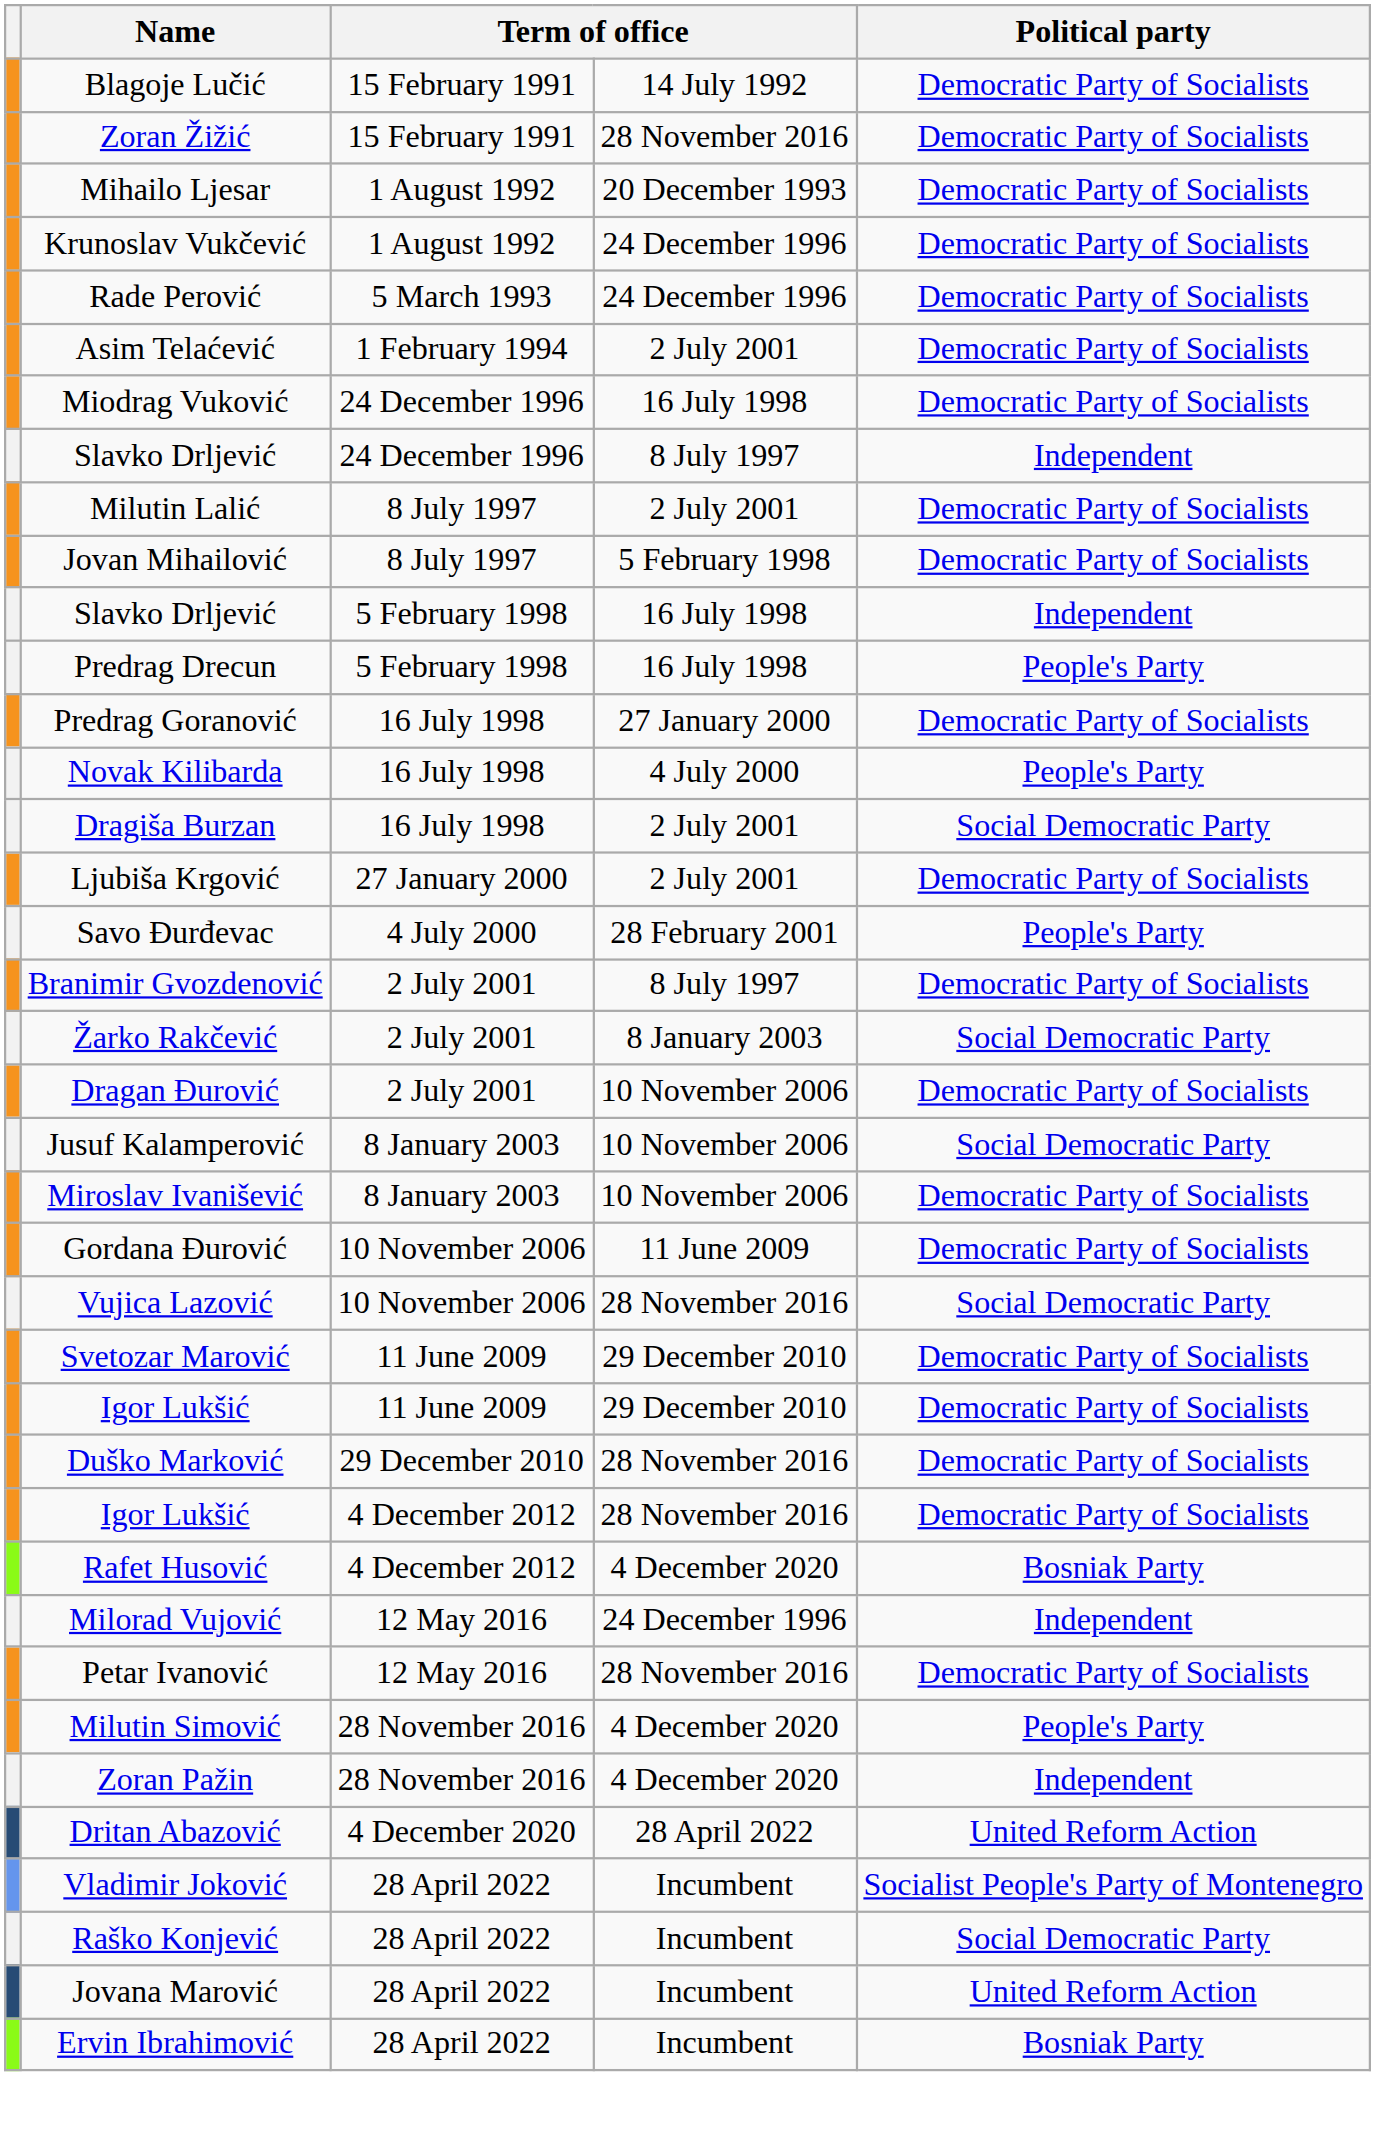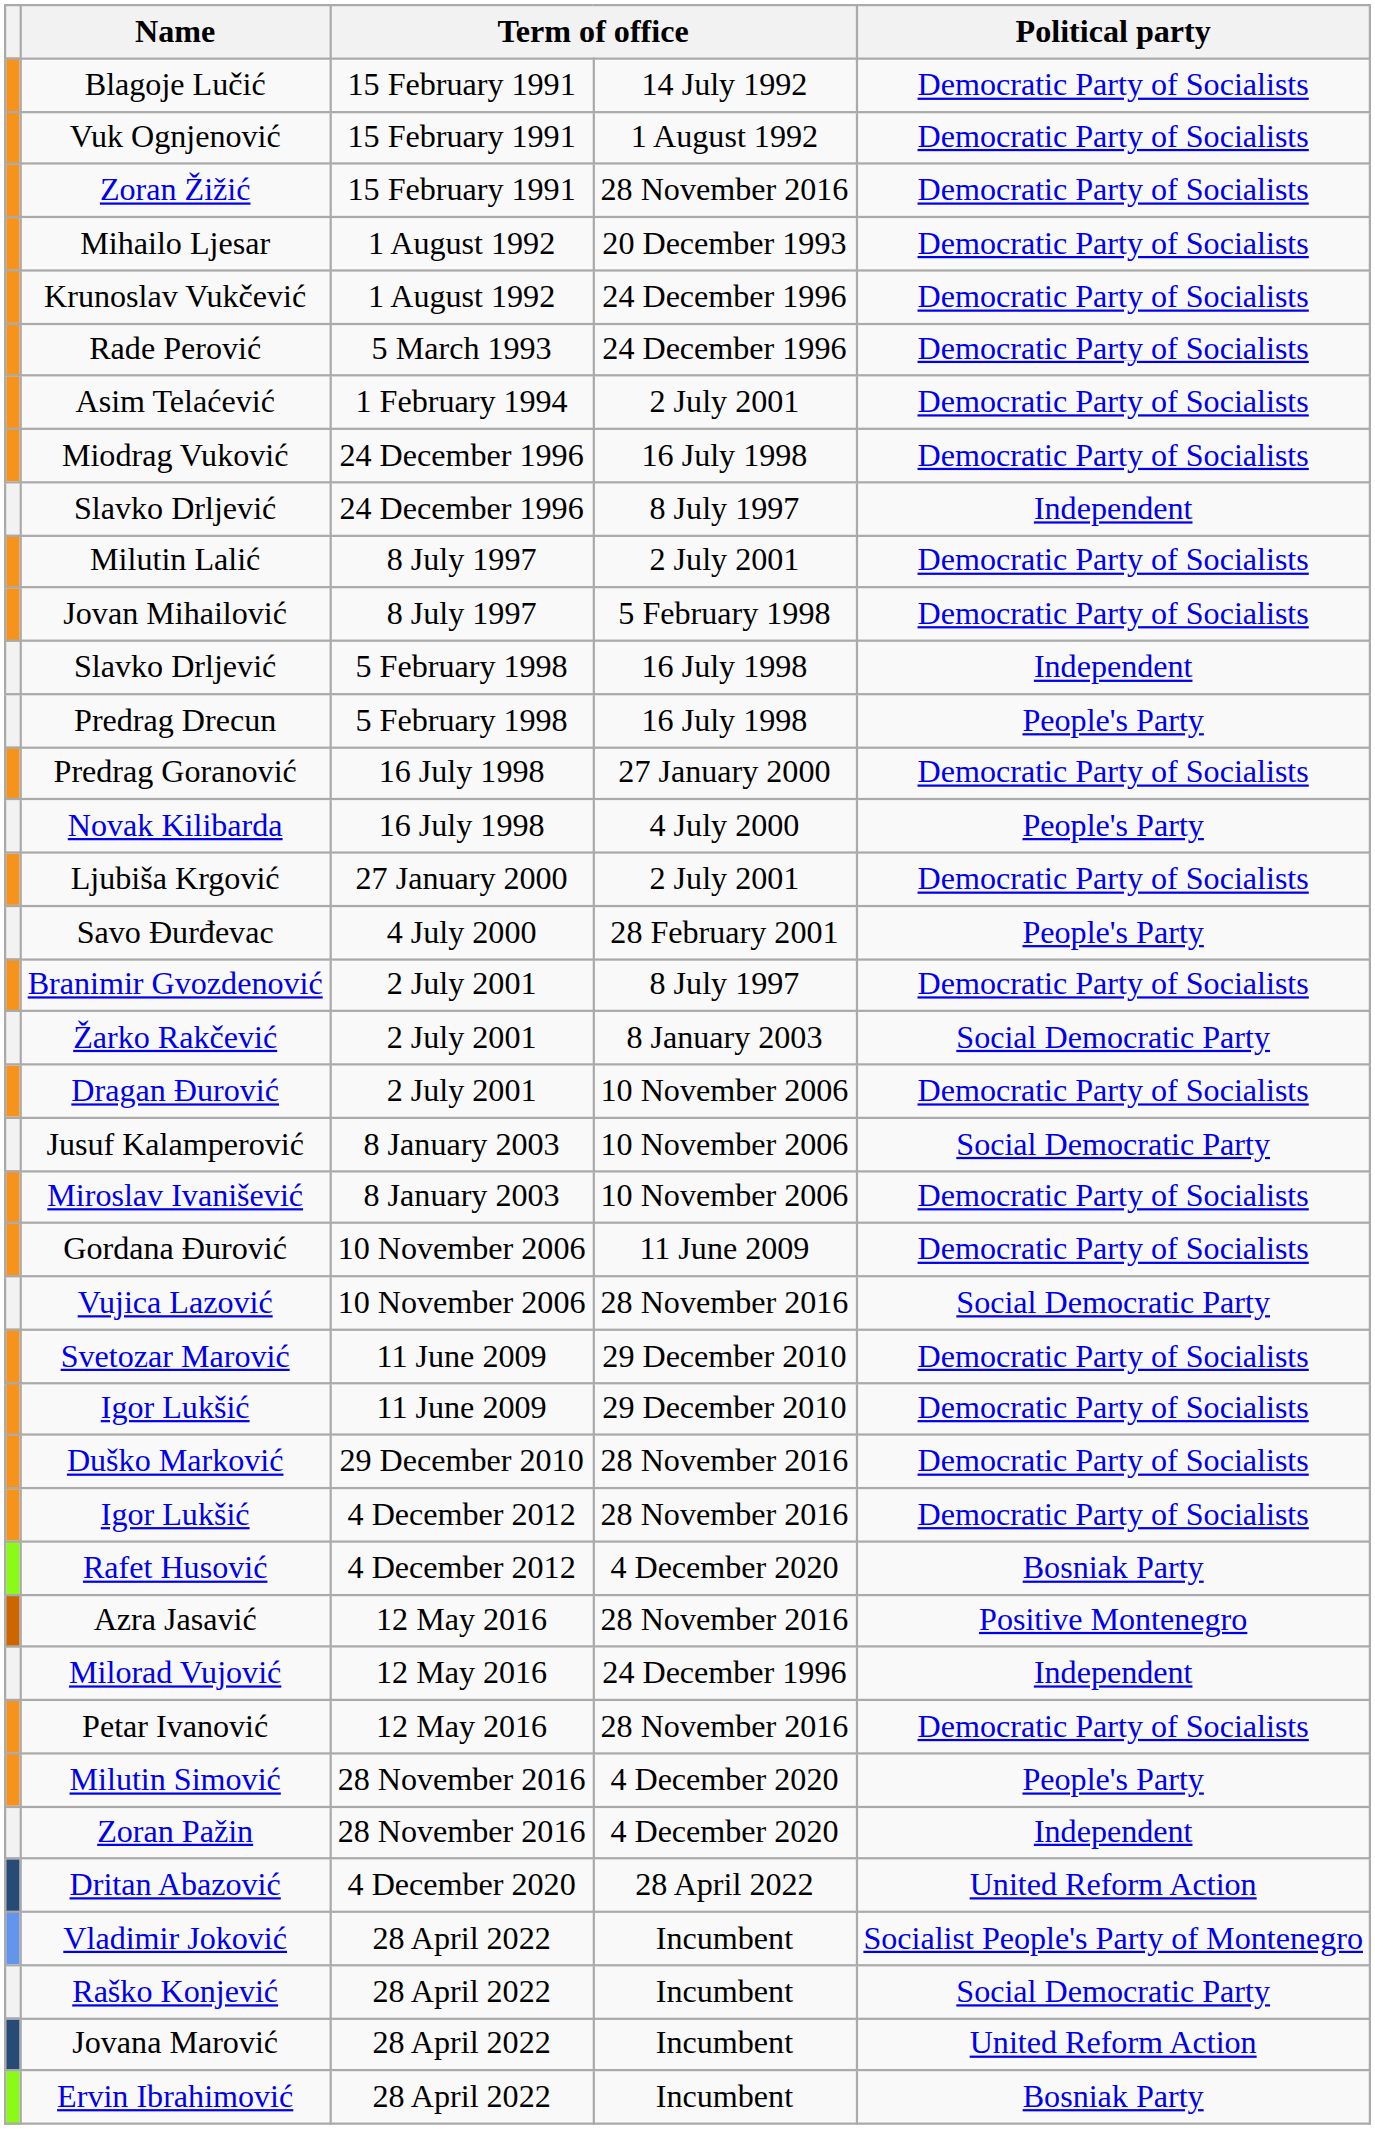+ row: Vuk Ognjenović | 15 February 1991 | 1 August 1992 | Democratic Party of Socialists
- row: Dragiša Burzan | 16 July 1998 | 2 July 2001 | Social Democratic Party
+ row: Azra Jasavić | 12 May 2016 | 28 November 2016 | Positive Montenegro
